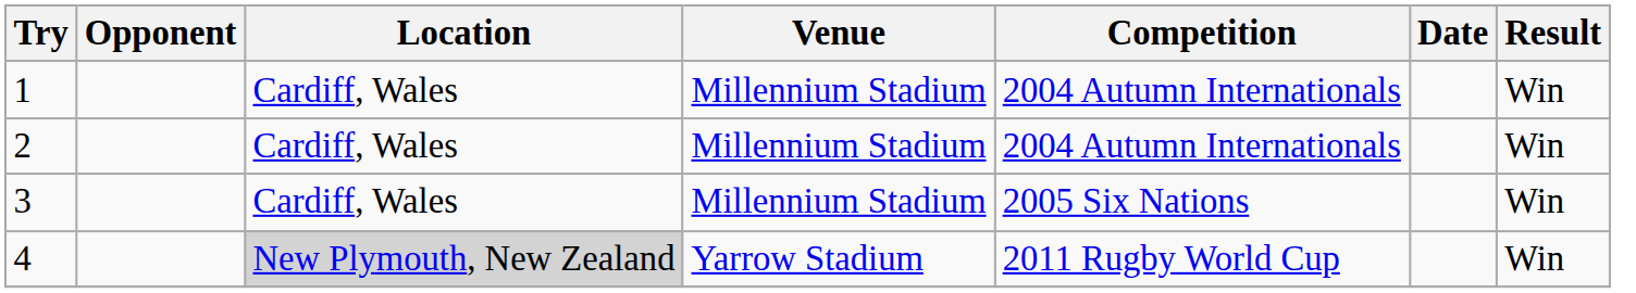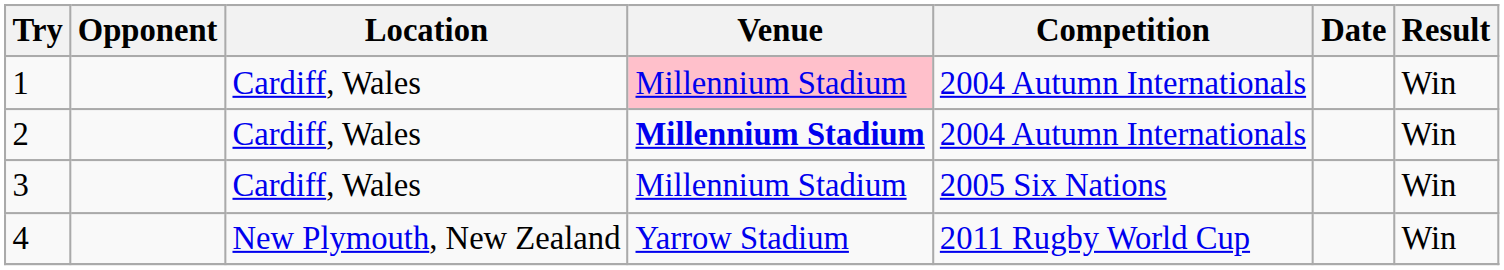1 | Venue: no background -> pink background
2 | Venue: normal -> bold
4 | Location: lightgrey background -> no background
